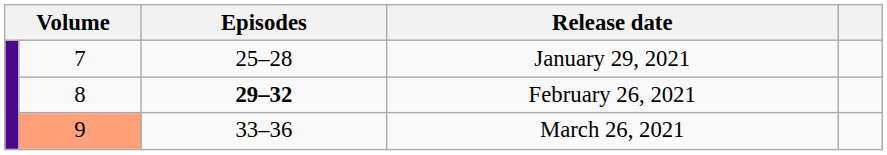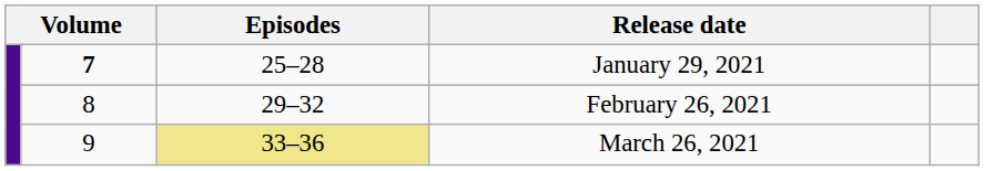January 29, 2021 | column 2: normal -> bold
February 26, 2021 | Episodes: bold -> normal
March 26, 2021 | column 2: lightsalmon background -> no background
March 26, 2021 | Episodes: no background -> khaki background
